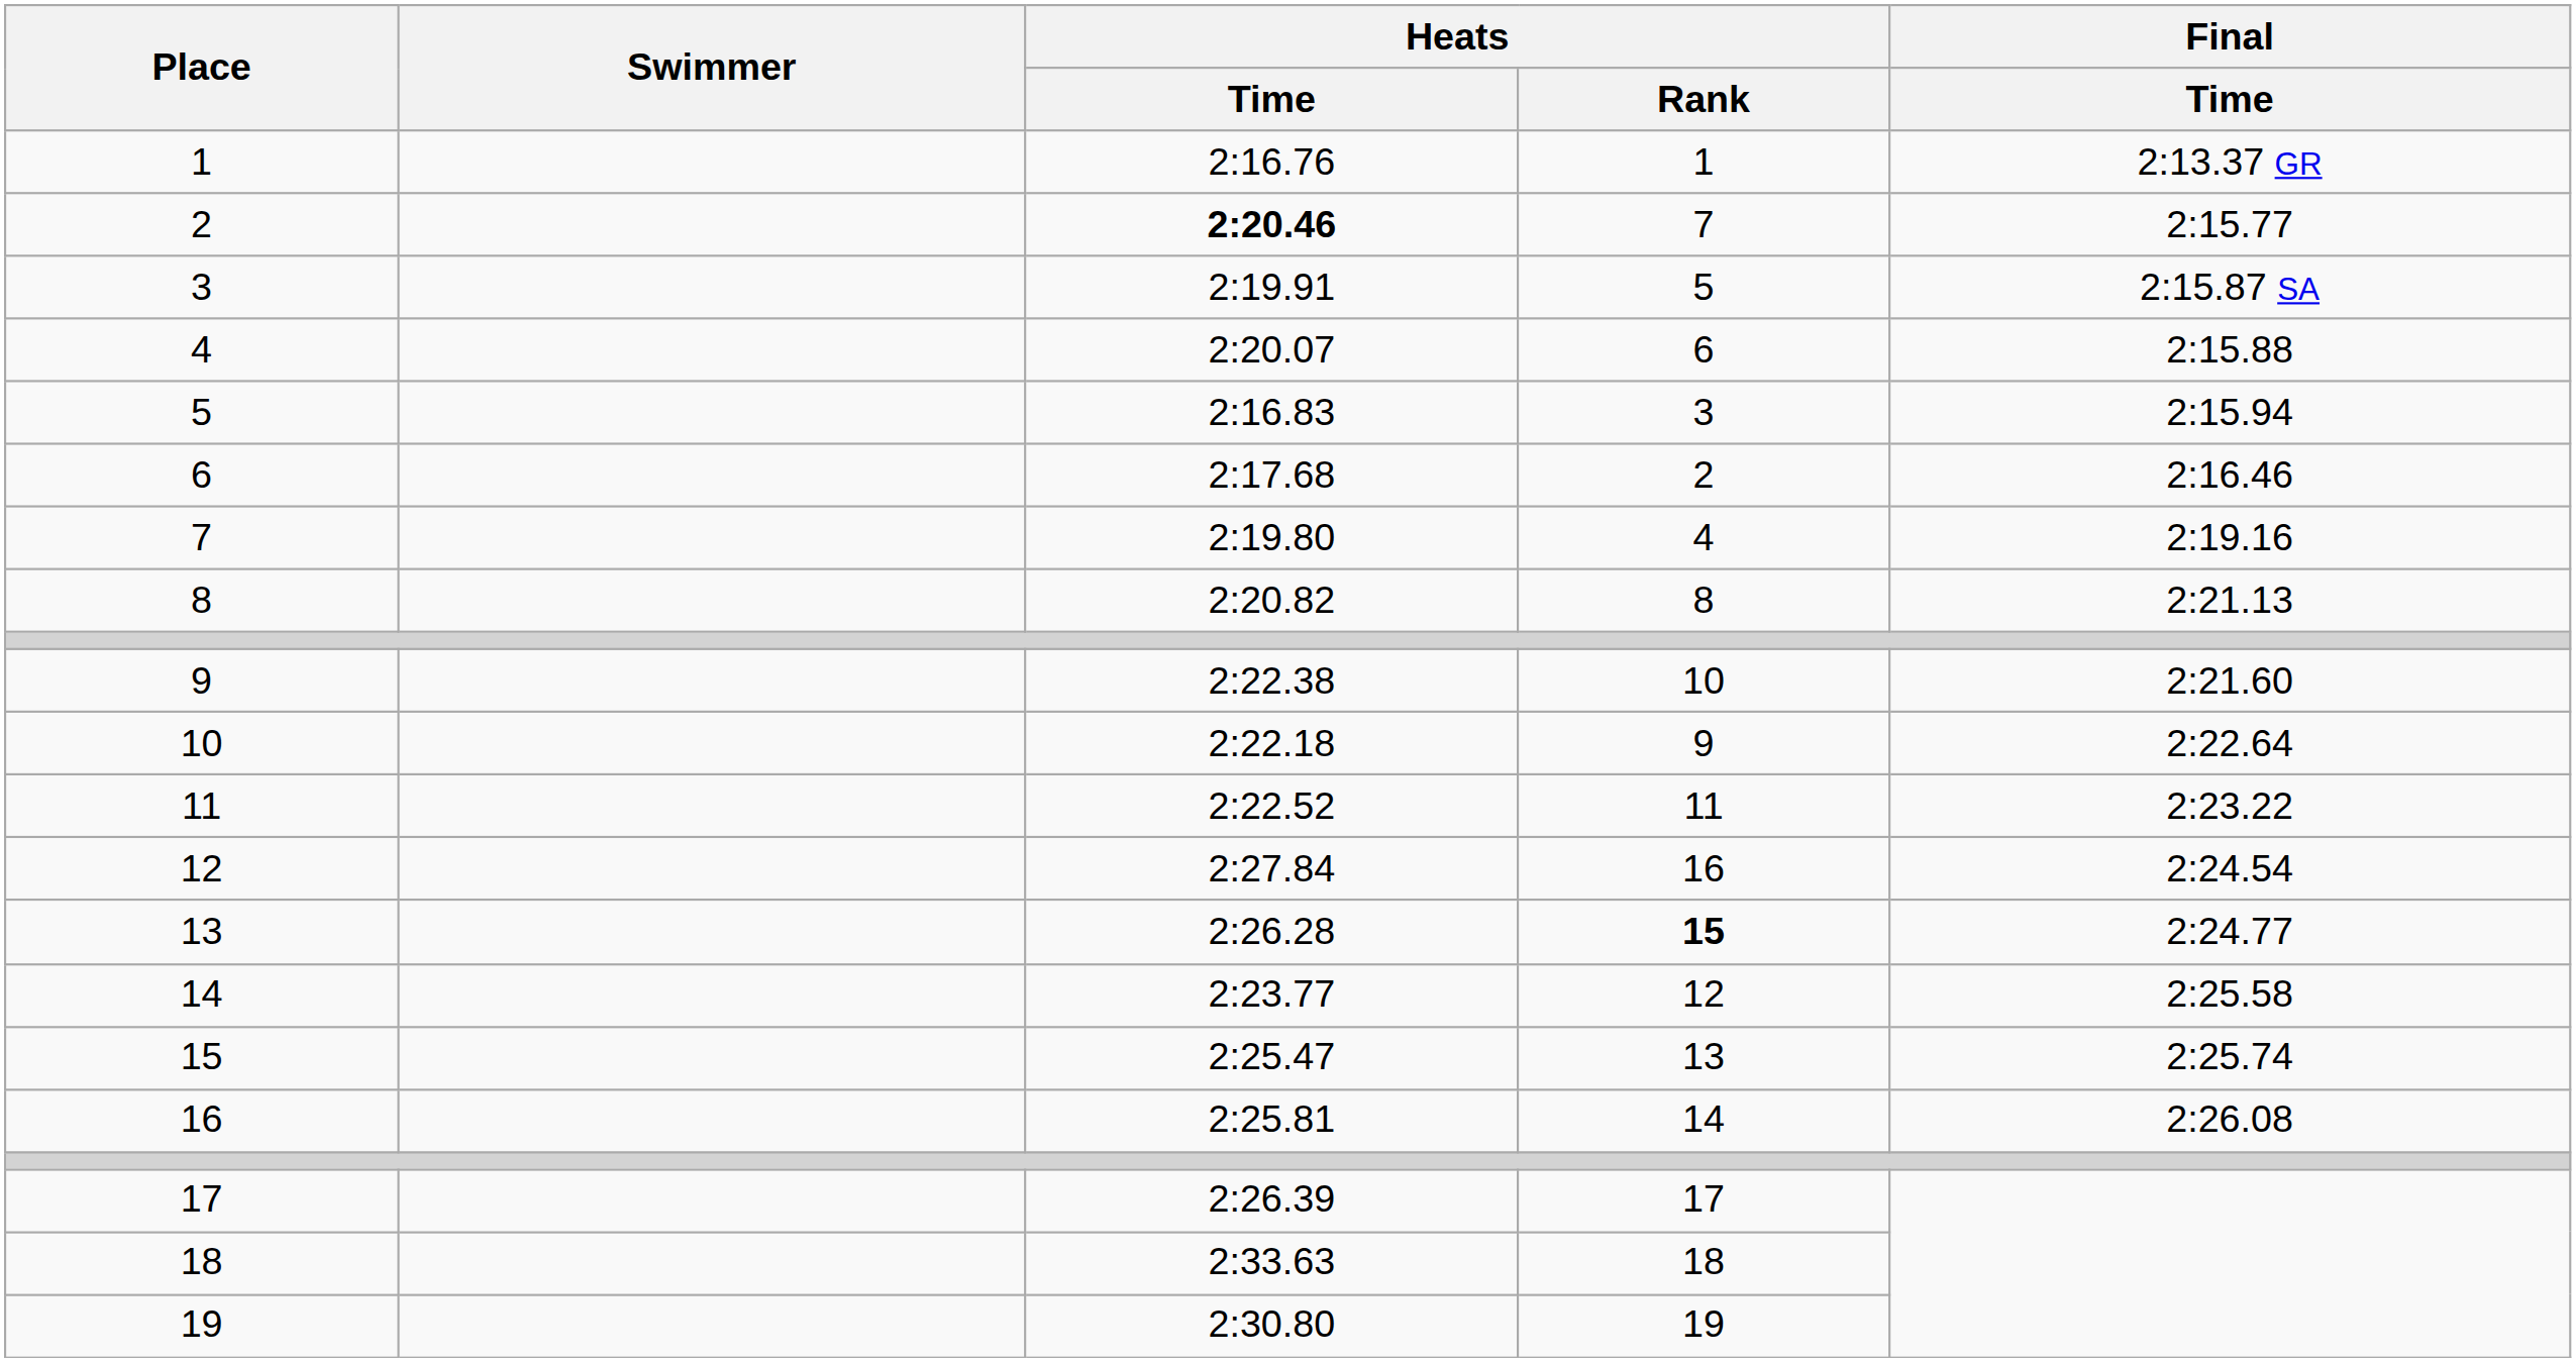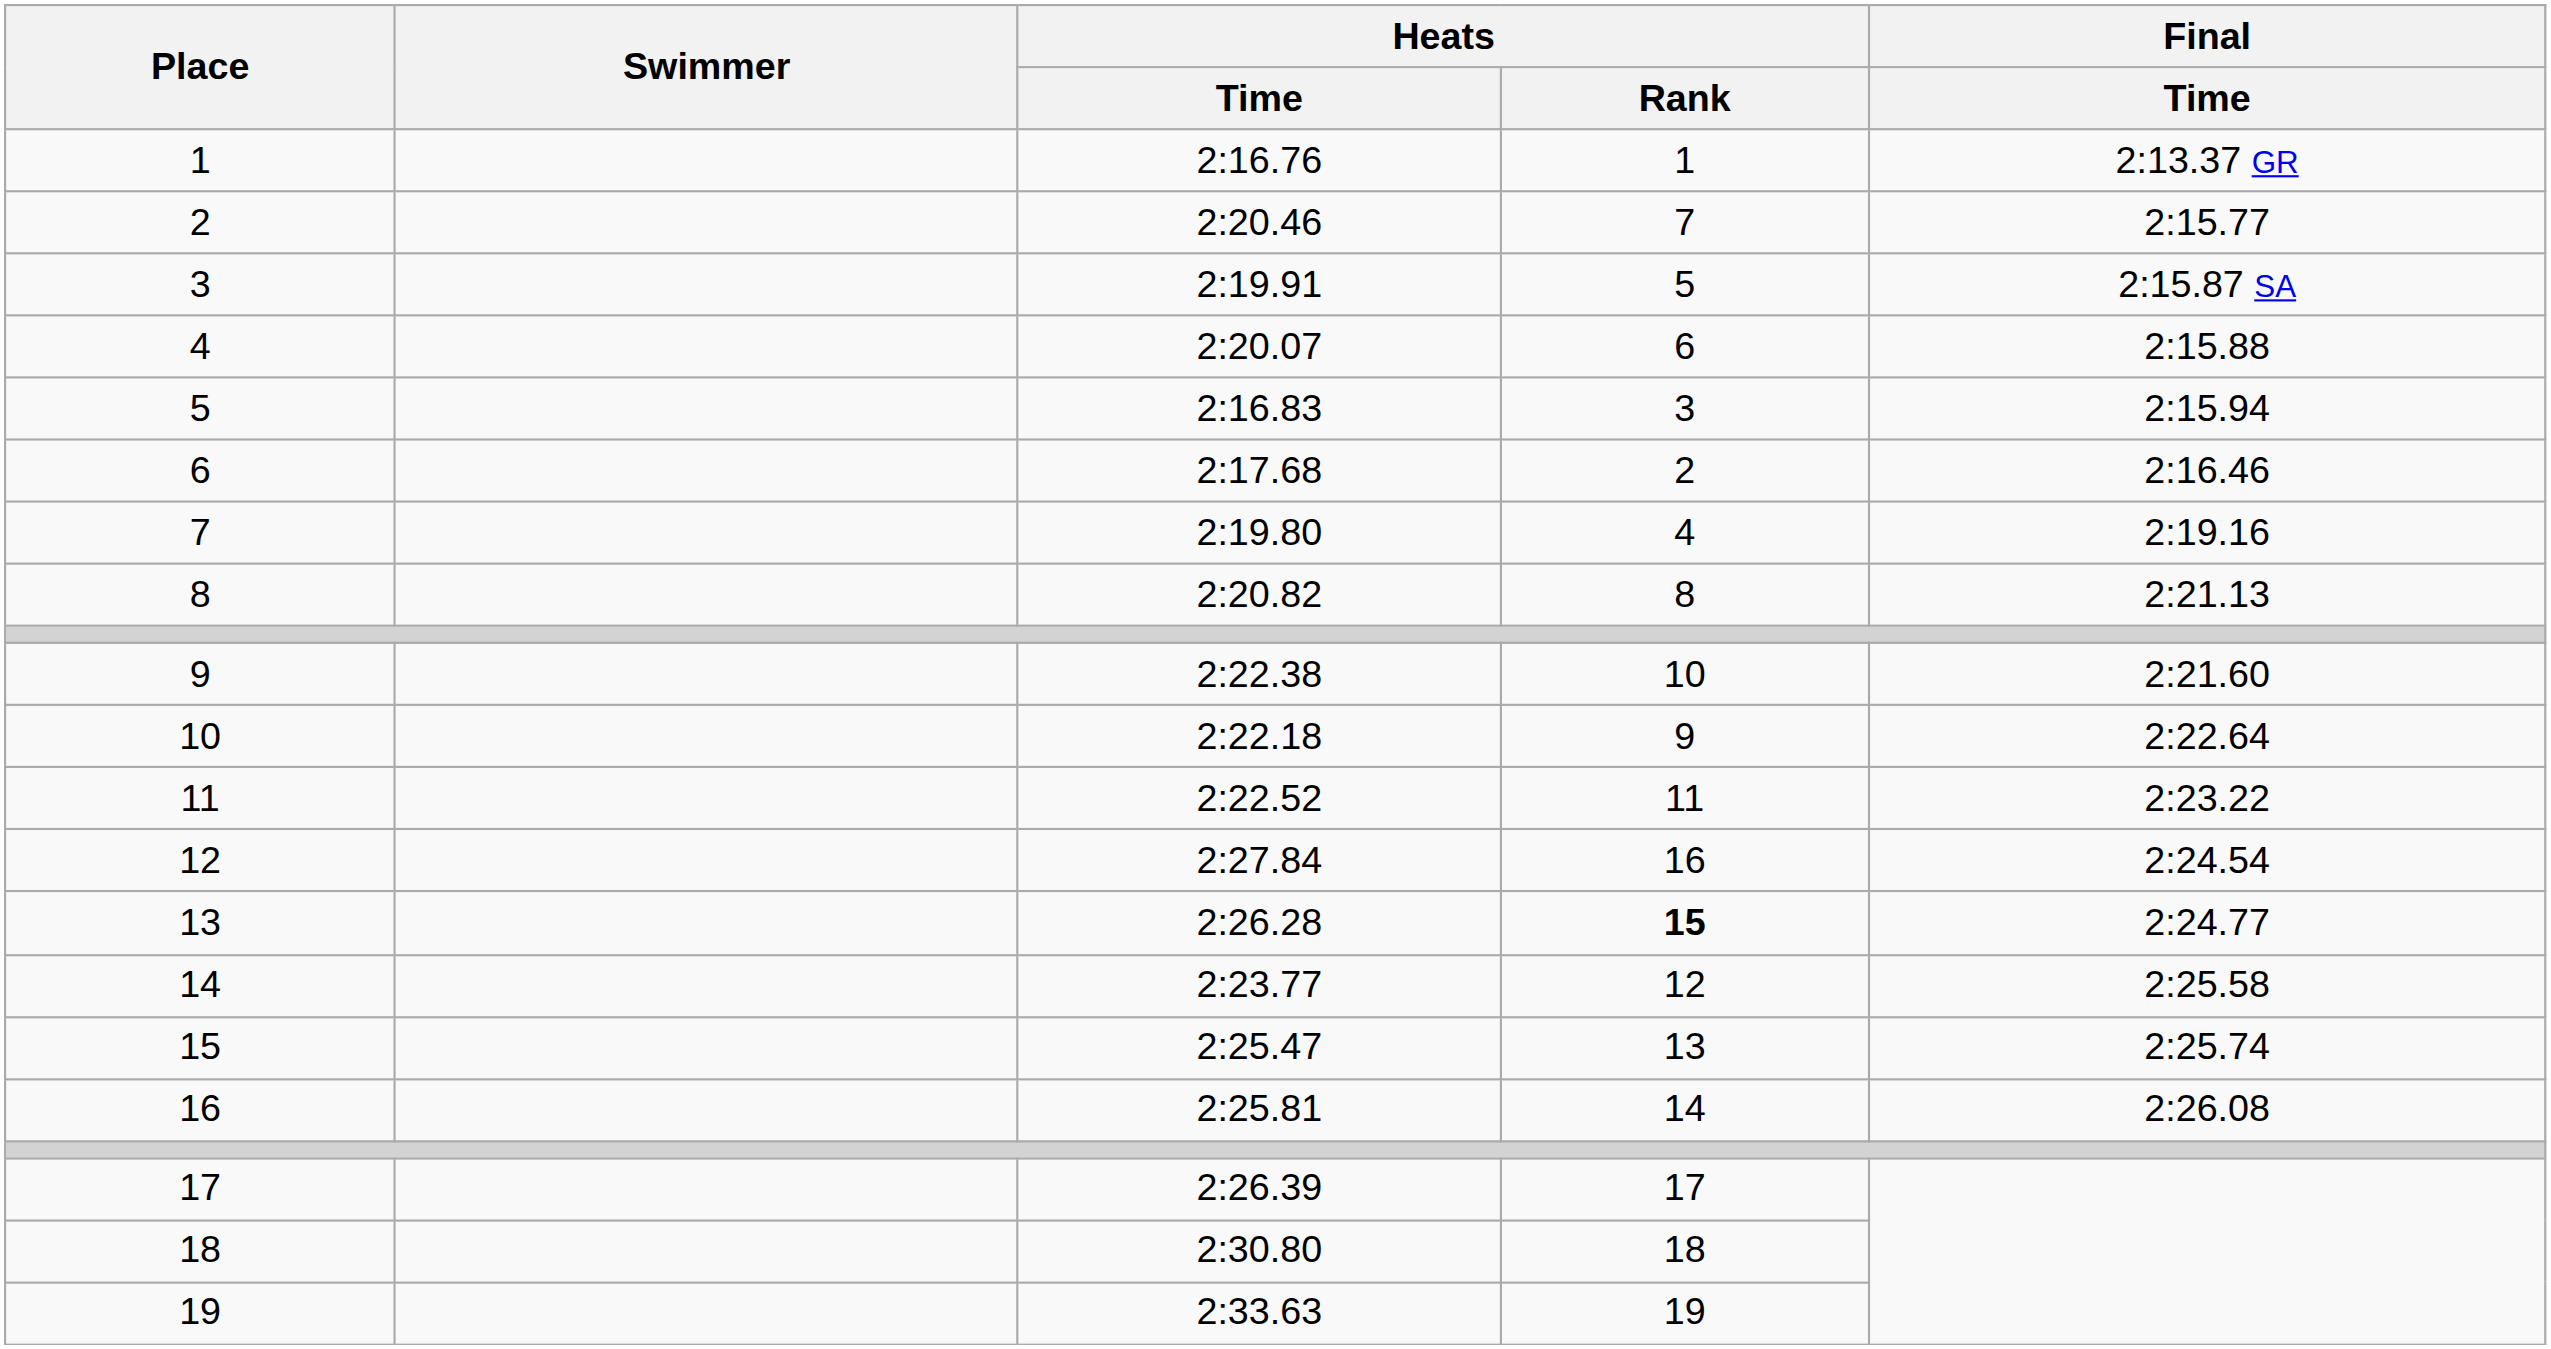row 4 | Heats / Time: bold -> normal
row 22 | Heats / Time: 2:33.63 -> 2:30.80
row 23 | Heats / Time: 2:30.80 -> 2:33.63
